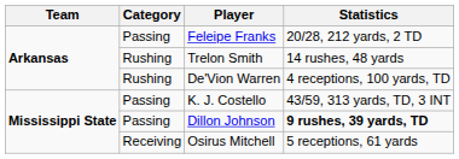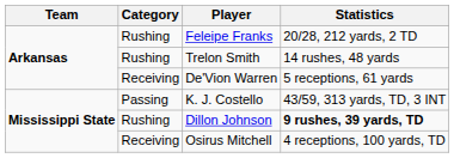Feleipe Franks | Category: Passing -> Rushing
De'Vion Warren | Category: Rushing -> Receiving
De'Vion Warren | Statistics: 4 receptions, 100 yards, TD -> 5 receptions, 61 yards
Dillon Johnson | Category: Passing -> Rushing
Osirus Mitchell | Statistics: 5 receptions, 61 yards -> 4 receptions, 100 yards, TD
